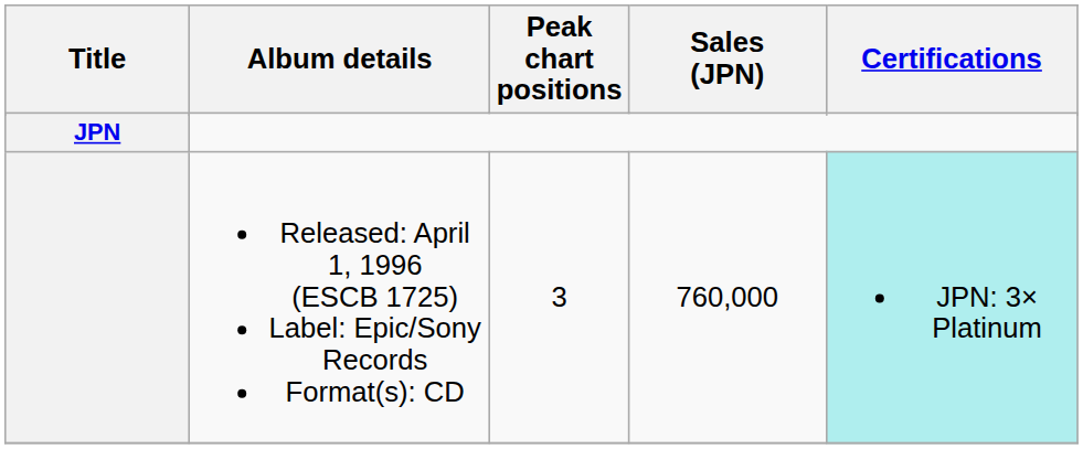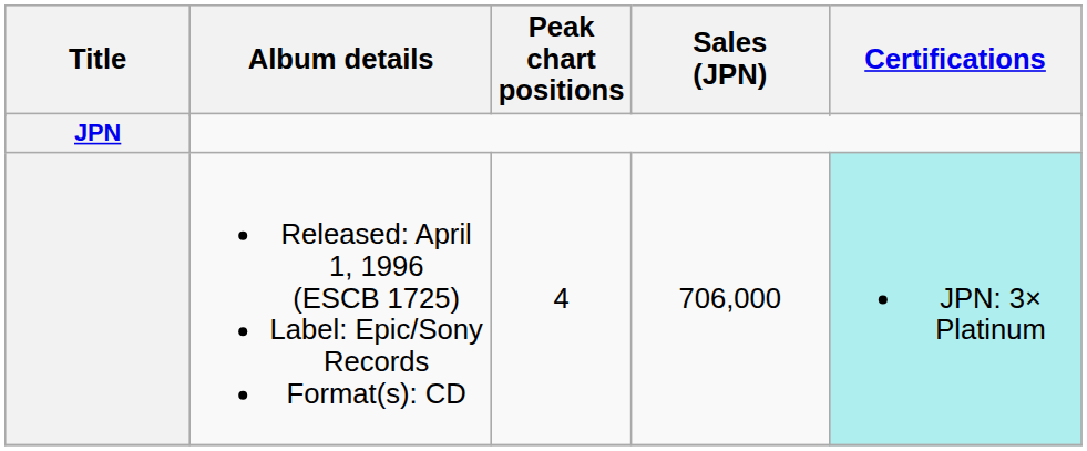row 3 | Peak chart positions: 3 -> 4
row 3 | Sales (JPN): 760,000 -> 706,000
